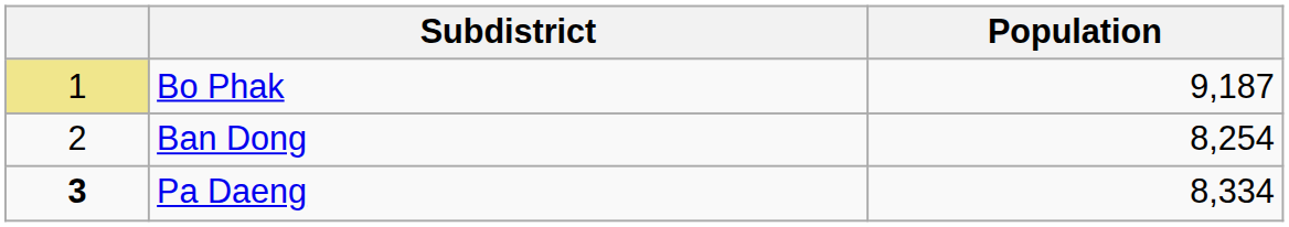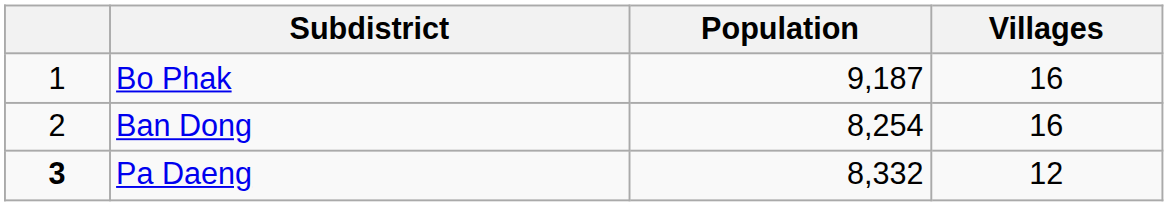+ column: Villages | 16 | 16 | 12
Bo Phak | column 1: khaki background -> no background
Pa Daeng | Population: 8,334 -> 8,332
